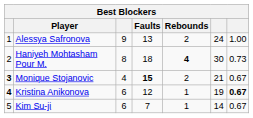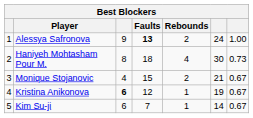Alessya Safronova | Faults: normal -> bold
Haniyeh Mohtasham Pour M. | Rebounds: bold -> normal
Monique Stojanovic | column 1: bold -> normal
Monique Stojanovic | Faults: bold -> normal
Kristina Anikonova | column 1: bold -> normal
Kristina Anikonova | column 3: normal -> bold
Kristina Anikonova | column 7: bold -> normal
